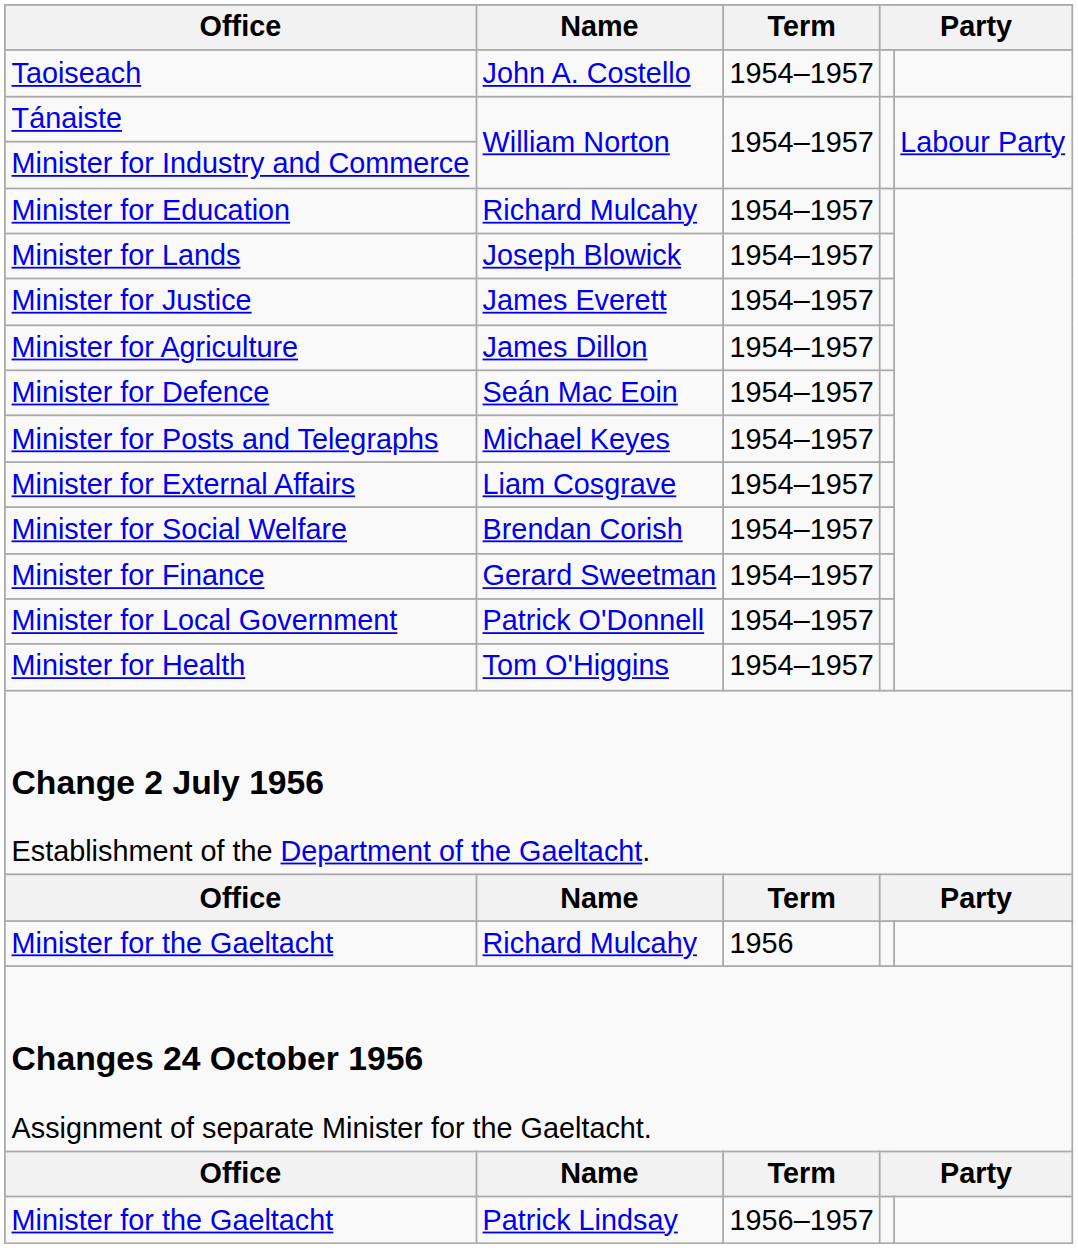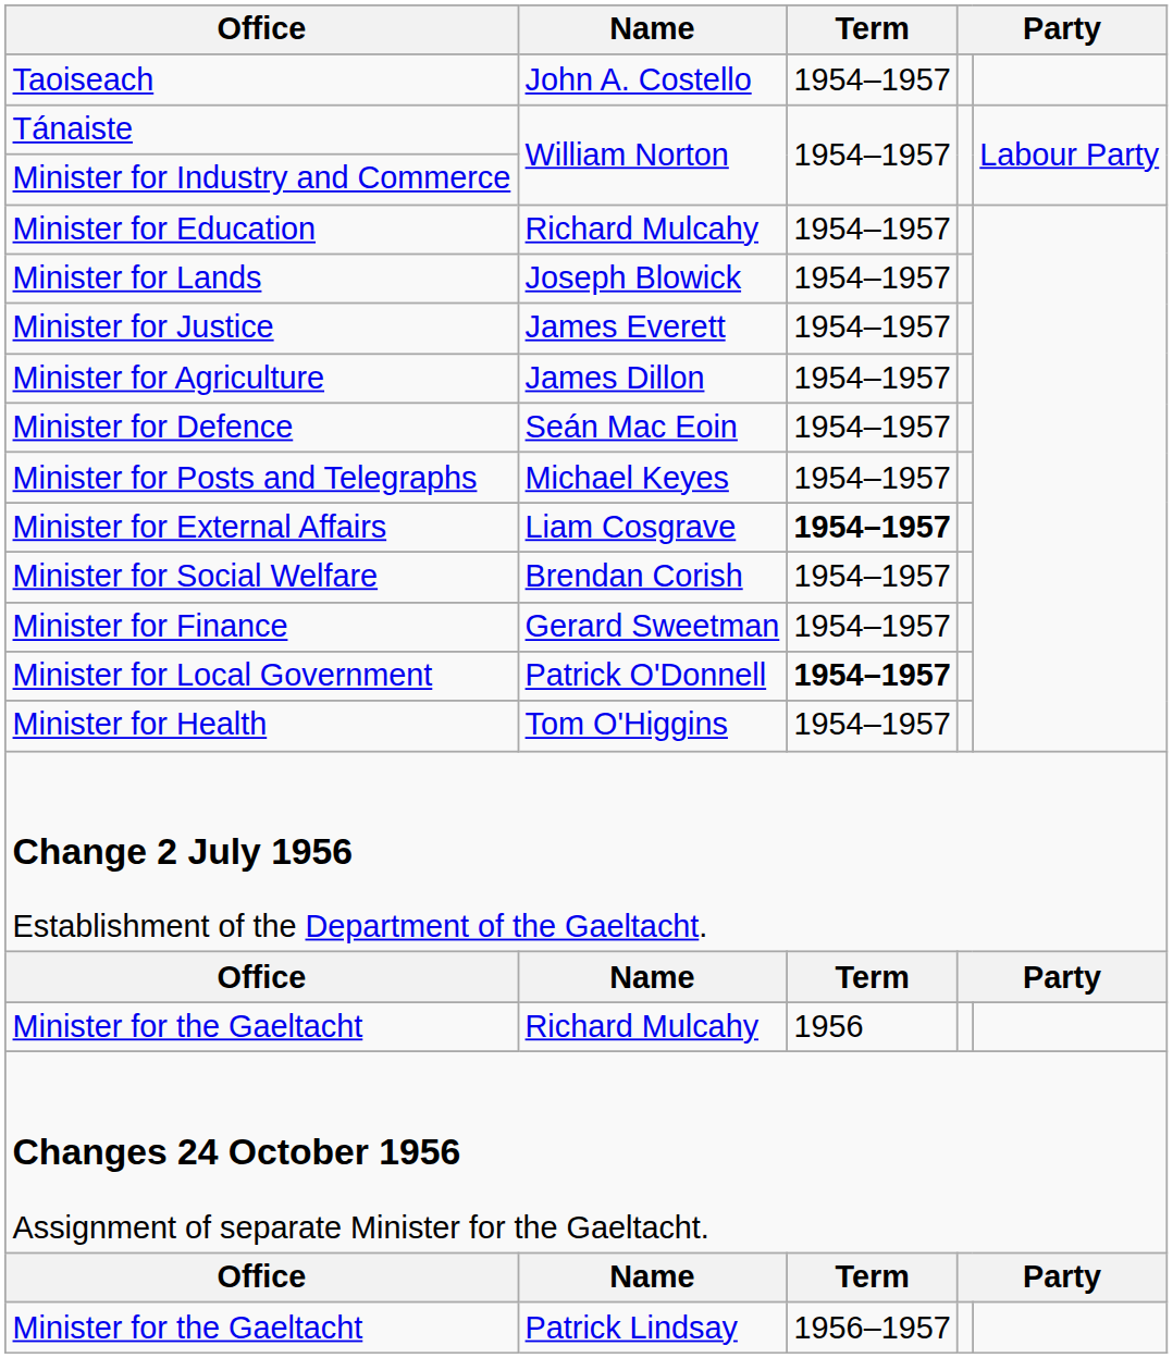Minister for External Affairs | Term: normal -> bold
Minister for Local Government | Term: normal -> bold
